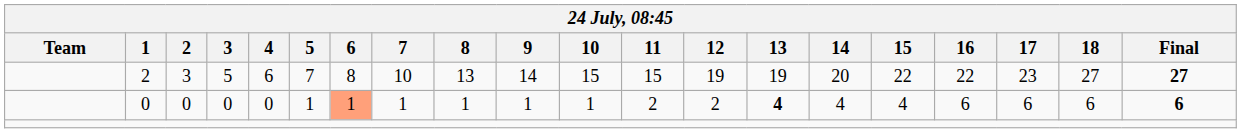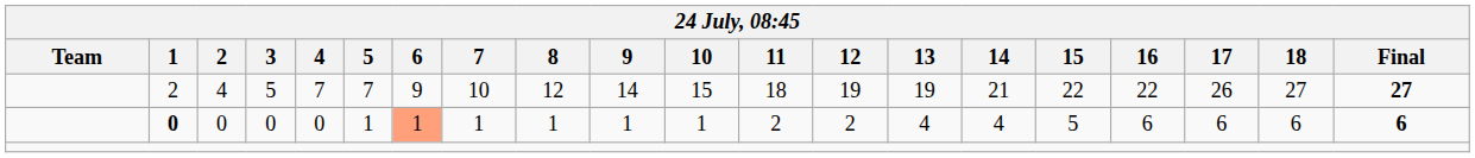row 3 | 2: 3 -> 4
row 3 | 4: 6 -> 7
row 3 | 6: 8 -> 9
row 3 | 8: 13 -> 12
row 3 | 11: 15 -> 18
row 3 | 14: 20 -> 21
row 3 | 17: 23 -> 26
row 4 | 1: normal -> bold
row 4 | 13: bold -> normal
row 4 | 15: 4 -> 5
